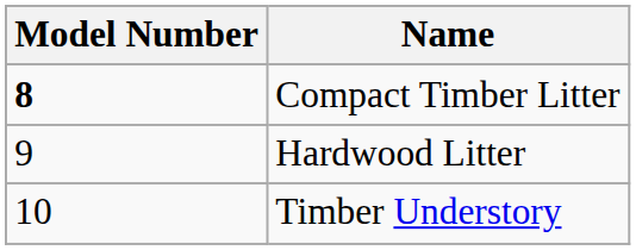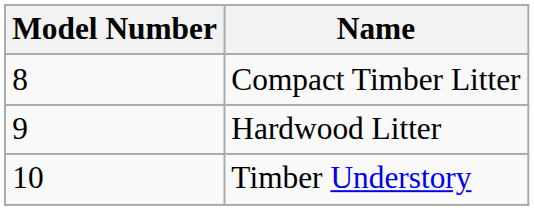Compact Timber Litter | Model Number: bold -> normal
